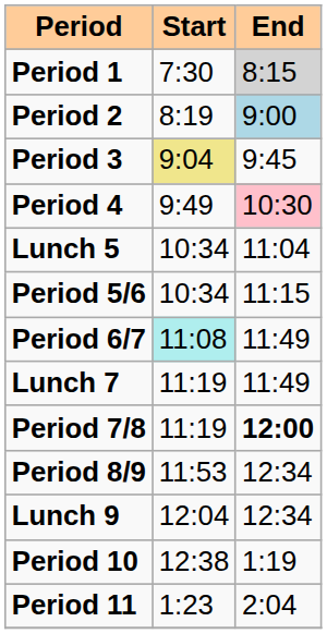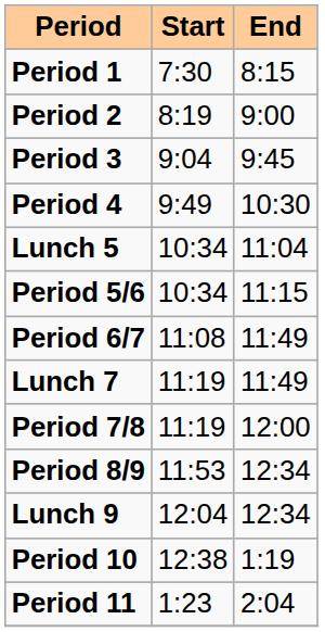Period 1 | End: lightgrey background -> no background
Period 2 | End: lightblue background -> no background
Period 3 | Start: khaki background -> no background
Period 4 | End: pink background -> no background
Period 6/7 | Start: paleturquoise background -> no background
Period 7/8 | End: bold -> normal
